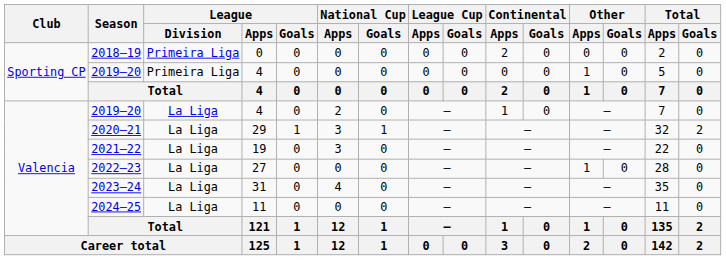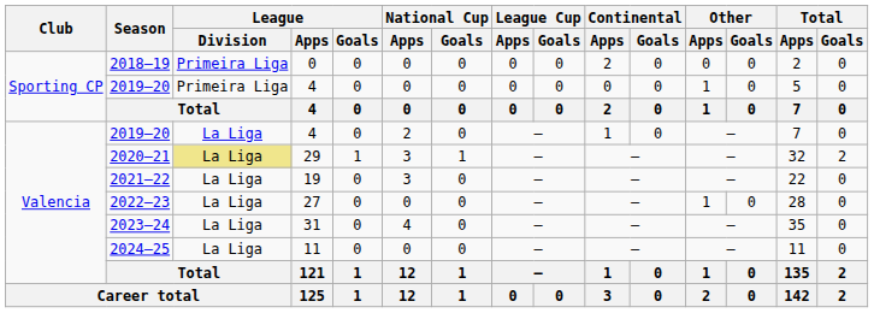2020–21 | League / Division: no background -> khaki background
